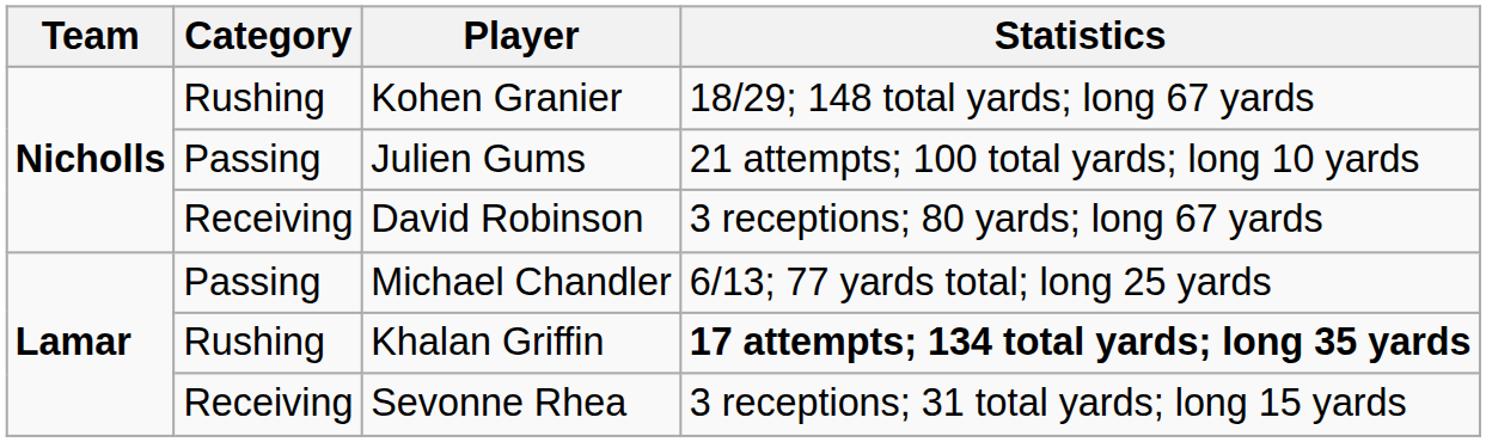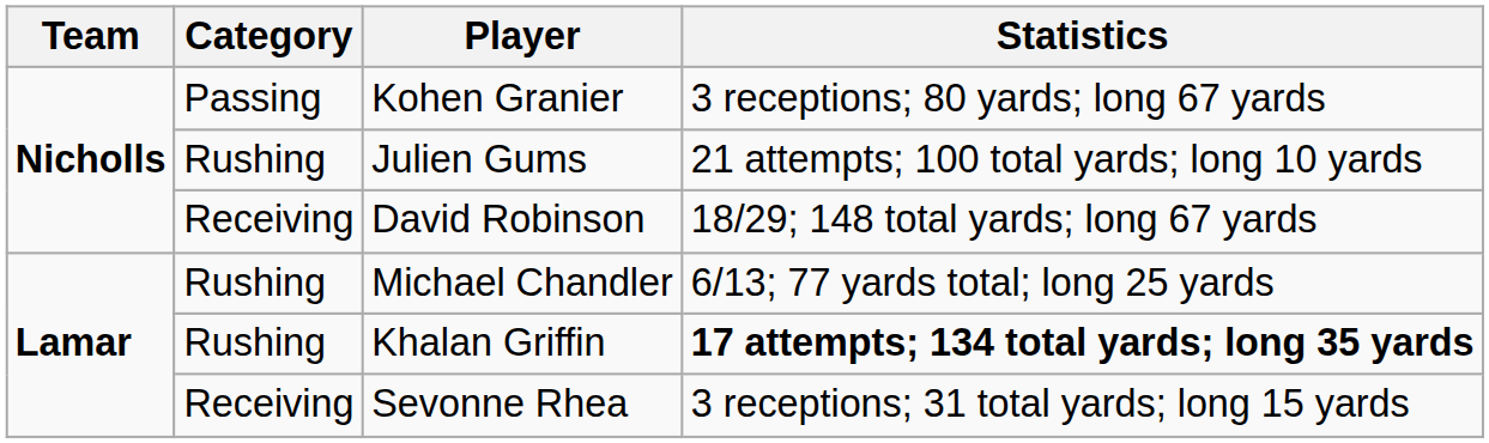Kohen Granier | Category: Rushing -> Passing
Kohen Granier | Statistics: 18/29; 148 total yards; long 67 yards -> 3 receptions; 80 yards; long 67 yards
Julien Gums | Category: Passing -> Rushing
David Robinson | Statistics: 3 receptions; 80 yards; long 67 yards -> 18/29; 148 total yards; long 67 yards
Michael Chandler | Category: Passing -> Rushing
